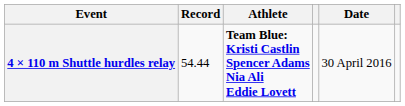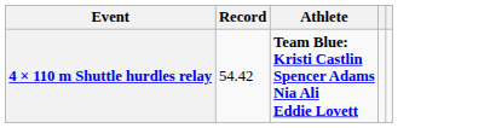- column: Date | 30 April 2016
4 × 110 m Shuttle hurdles relay | Record: 54.44 -> 54.42
